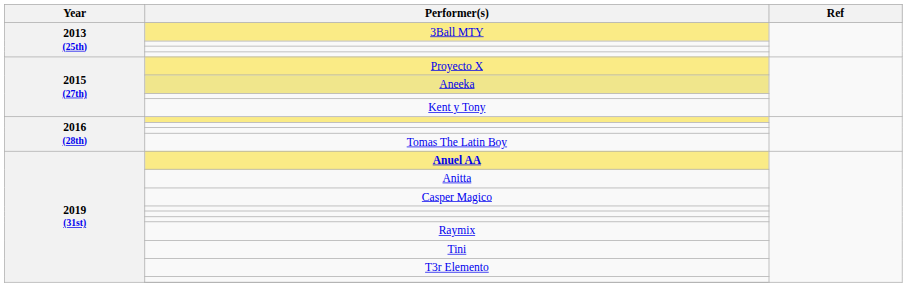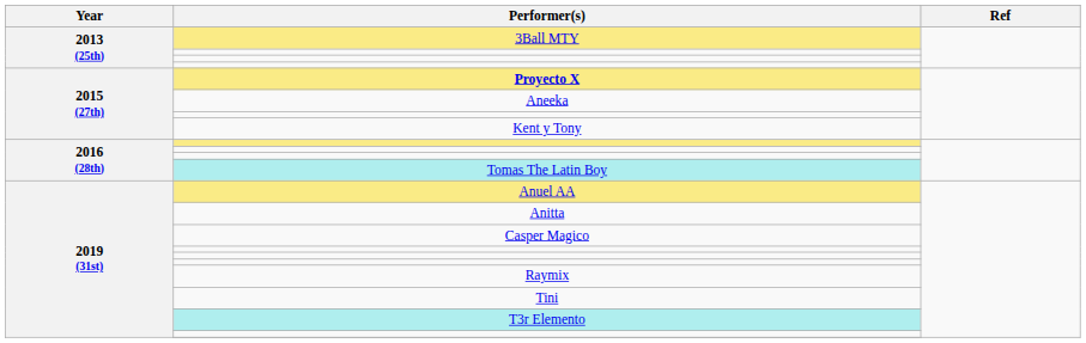Proyecto X | Performer(s): normal -> bold
Aneeka | Performer(s): khaki background -> no background
Tomas The Latin Boy | Performer(s): no background -> paleturquoise background
Anuel AA | Performer(s): bold -> normal
T3r Elemento | Performer(s): no background -> paleturquoise background
